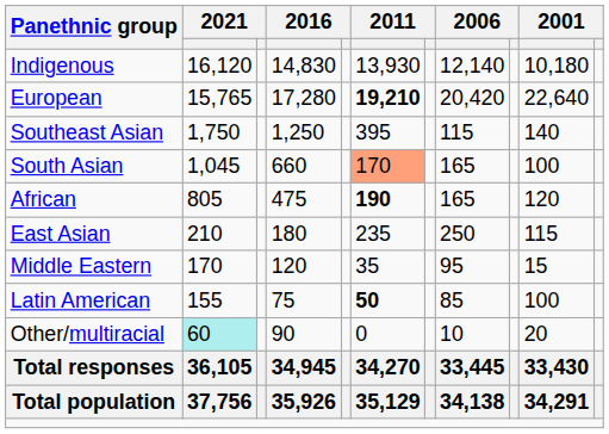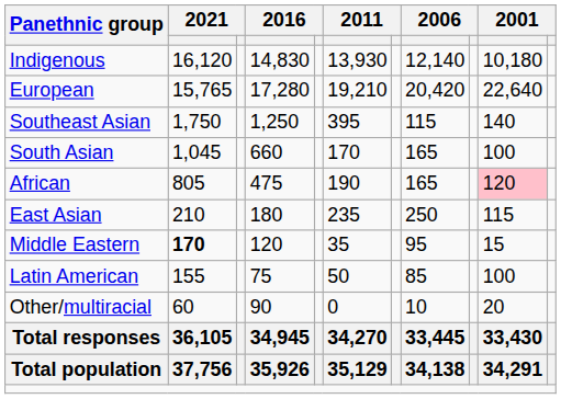European | column 6: bold -> normal
South Asian | column 6: lightsalmon background -> no background
African | column 6: bold -> normal
African | column 10: no background -> pink background
Middle Eastern | column 2: normal -> bold
Latin American | column 6: bold -> normal
Other/multiracial | column 2: paleturquoise background -> no background
